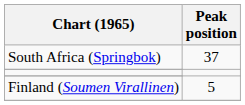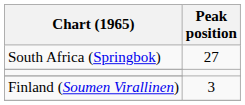row 2 | Peak position: 37 -> 27
row 4 | Peak position: 5 -> 3
